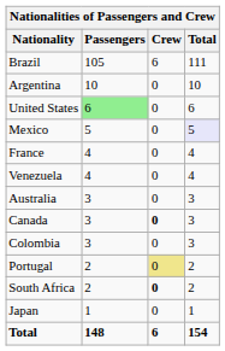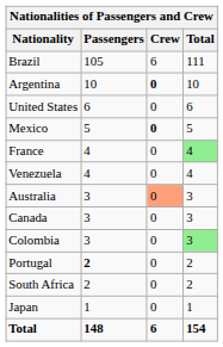Argentina | Crew: normal -> bold
United States | Passengers: lightgreen background -> no background
Mexico | Crew: normal -> bold
Mexico | Total: lavender background -> no background
France | Total: no background -> lightgreen background
Australia | Crew: no background -> lightsalmon background
Canada | Crew: bold -> normal
Colombia | Total: no background -> lightgreen background
Portugal | Passengers: normal -> bold
Portugal | Crew: khaki background -> no background
South Africa | Crew: bold -> normal
